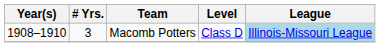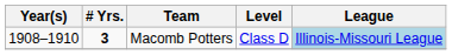Macomb Potters | # Yrs.: normal -> bold
